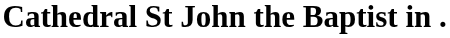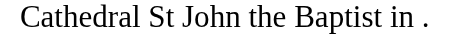Cathedral St John the Baptist in . | column 1: bold -> normal
